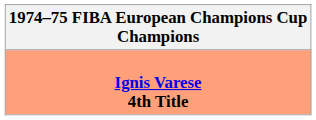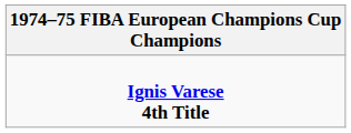row 2 | column 1: lightsalmon background -> no background
